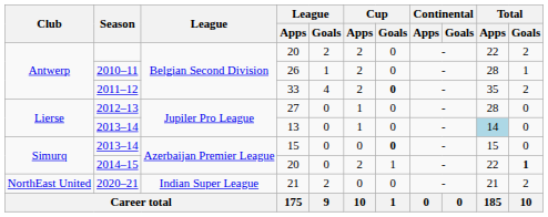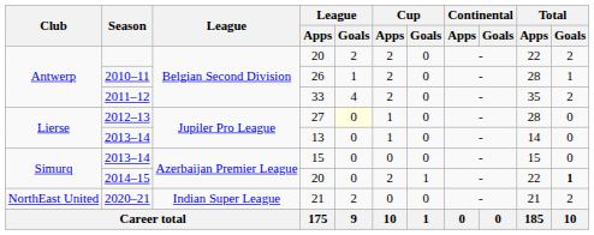2011–12 | Cup / Goals: bold -> normal
2012–13 | League / Goals: no background -> lightyellow background
2013–14 / 13 | Total / Apps: lightblue background -> no background
2013–14 / 15 | Cup / Goals: bold -> normal
